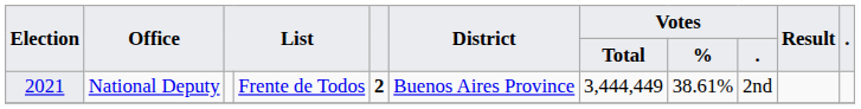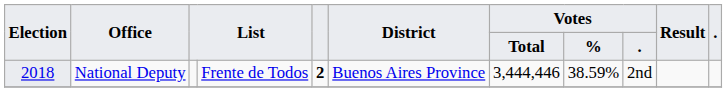National Deputy | Election: 2021 -> 2018
National Deputy | Votes / Total: 3,444,449 -> 3,444,446
National Deputy | Votes / %: 38.61% -> 38.59%
